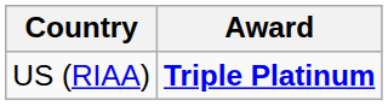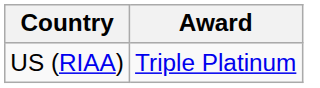US (RIAA) | Award: bold -> normal
